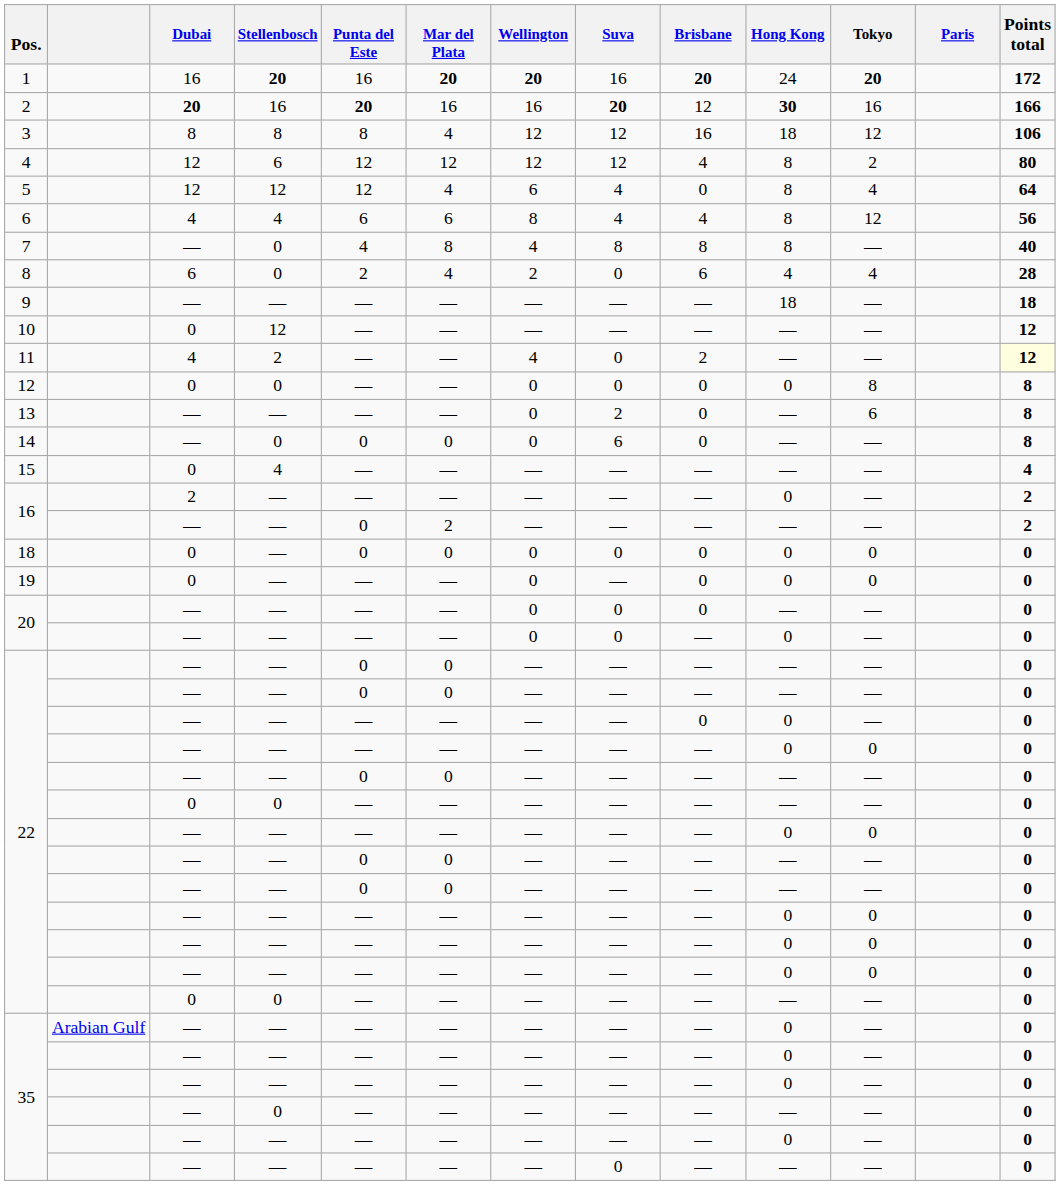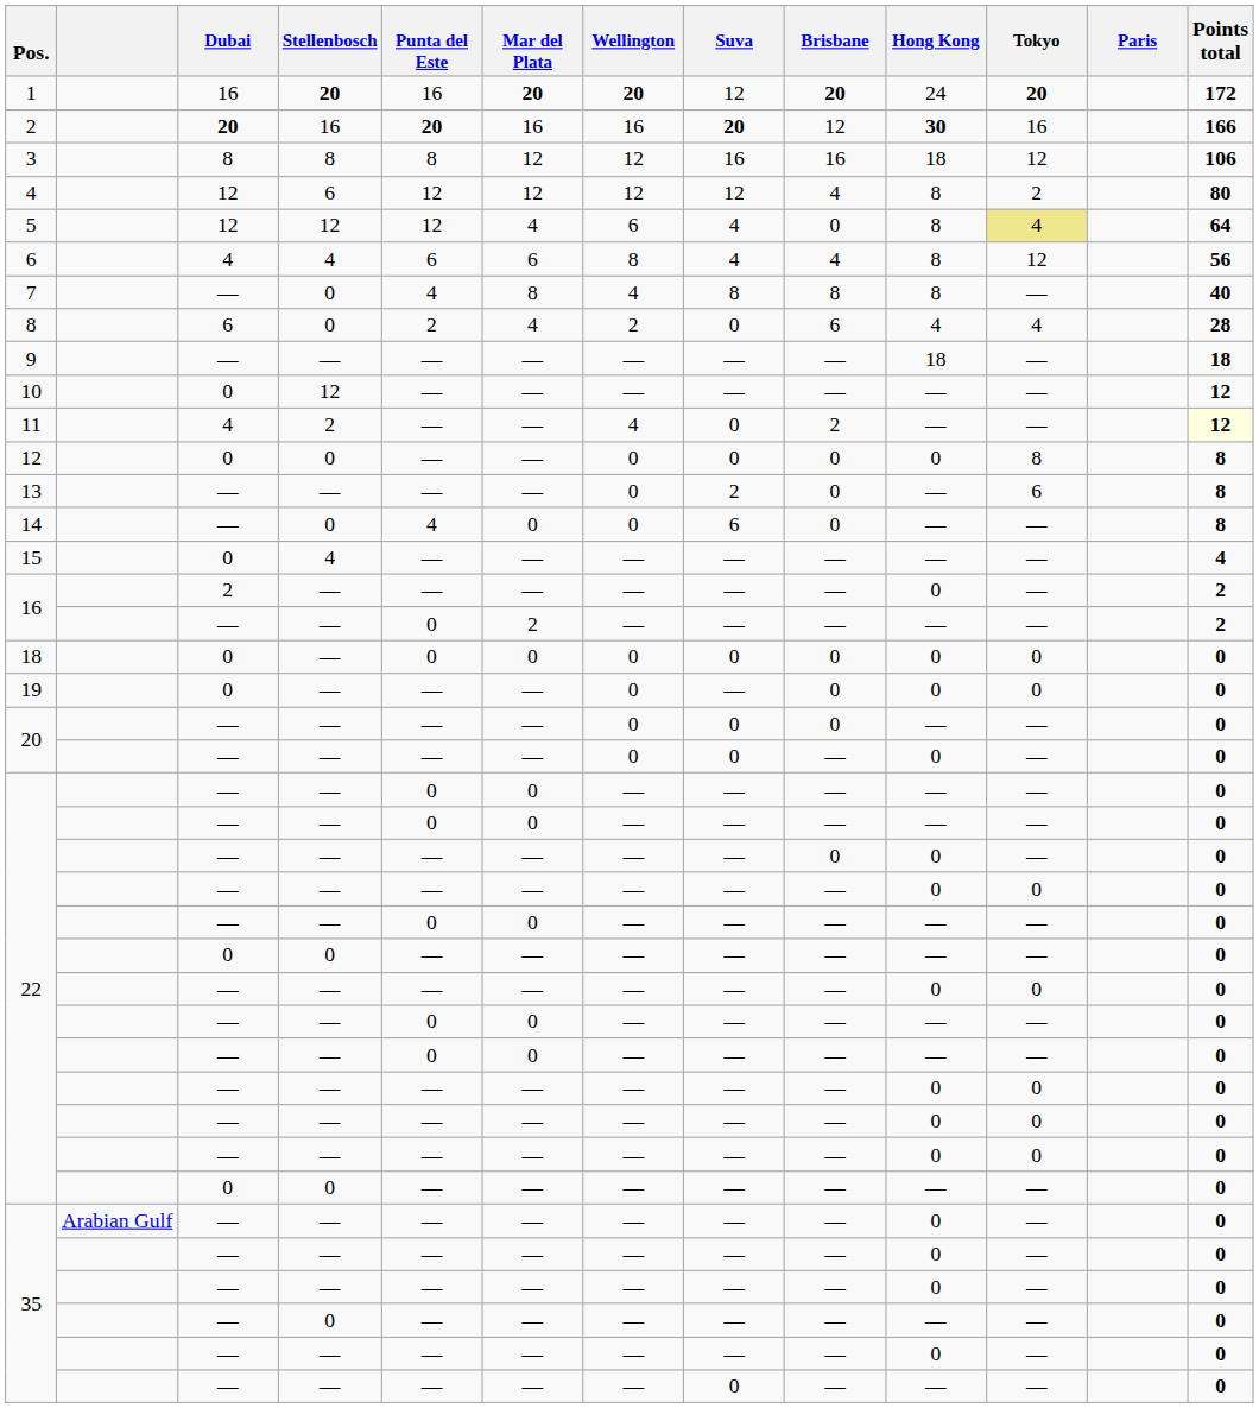1 | Suva: 16 -> 12
3 | Mar del Plata: 4 -> 12
3 | Suva: 12 -> 16
5 | Tokyo: no background -> khaki background
14 | Punta del Este: 0 -> 4
